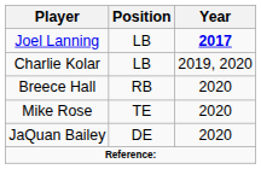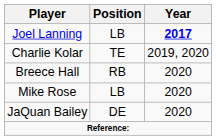Charlie Kolar | Position: LB -> TE
Mike Rose | Position: TE -> LB
